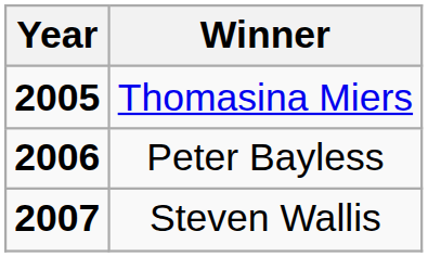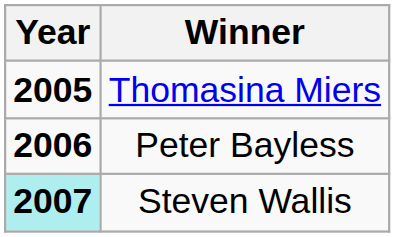Steven Wallis | Year: no background -> paleturquoise background
